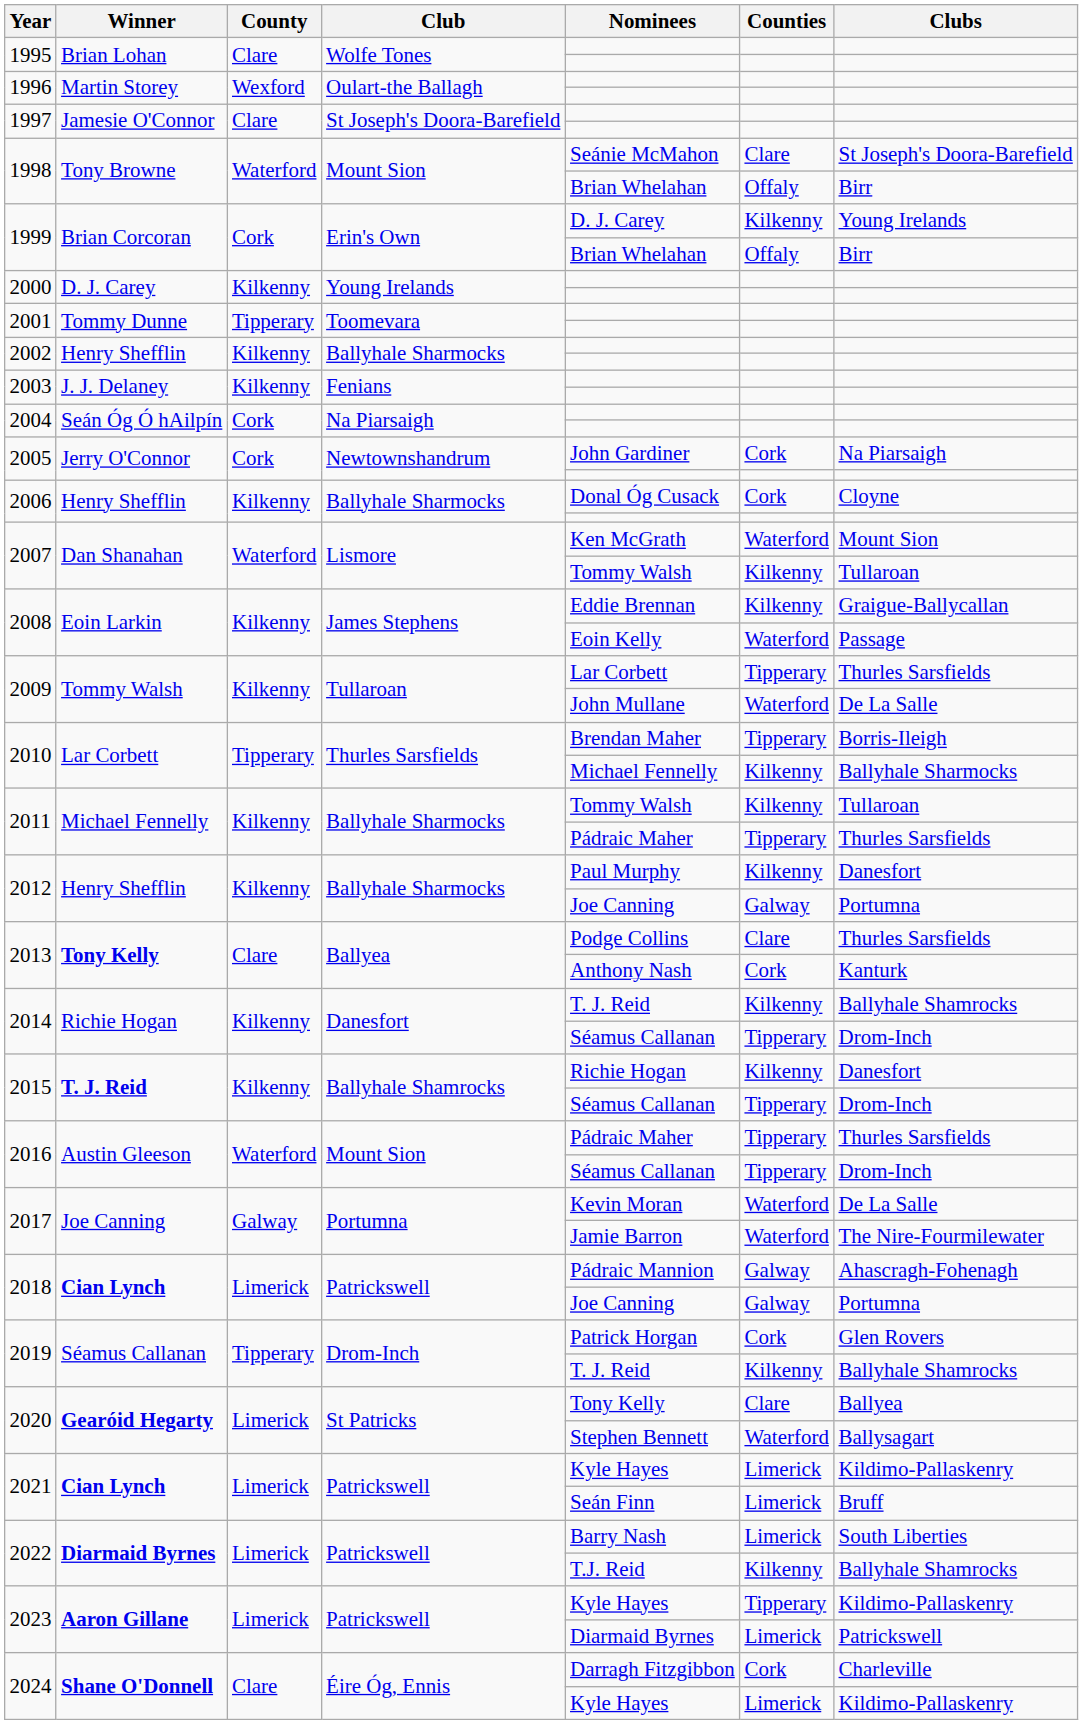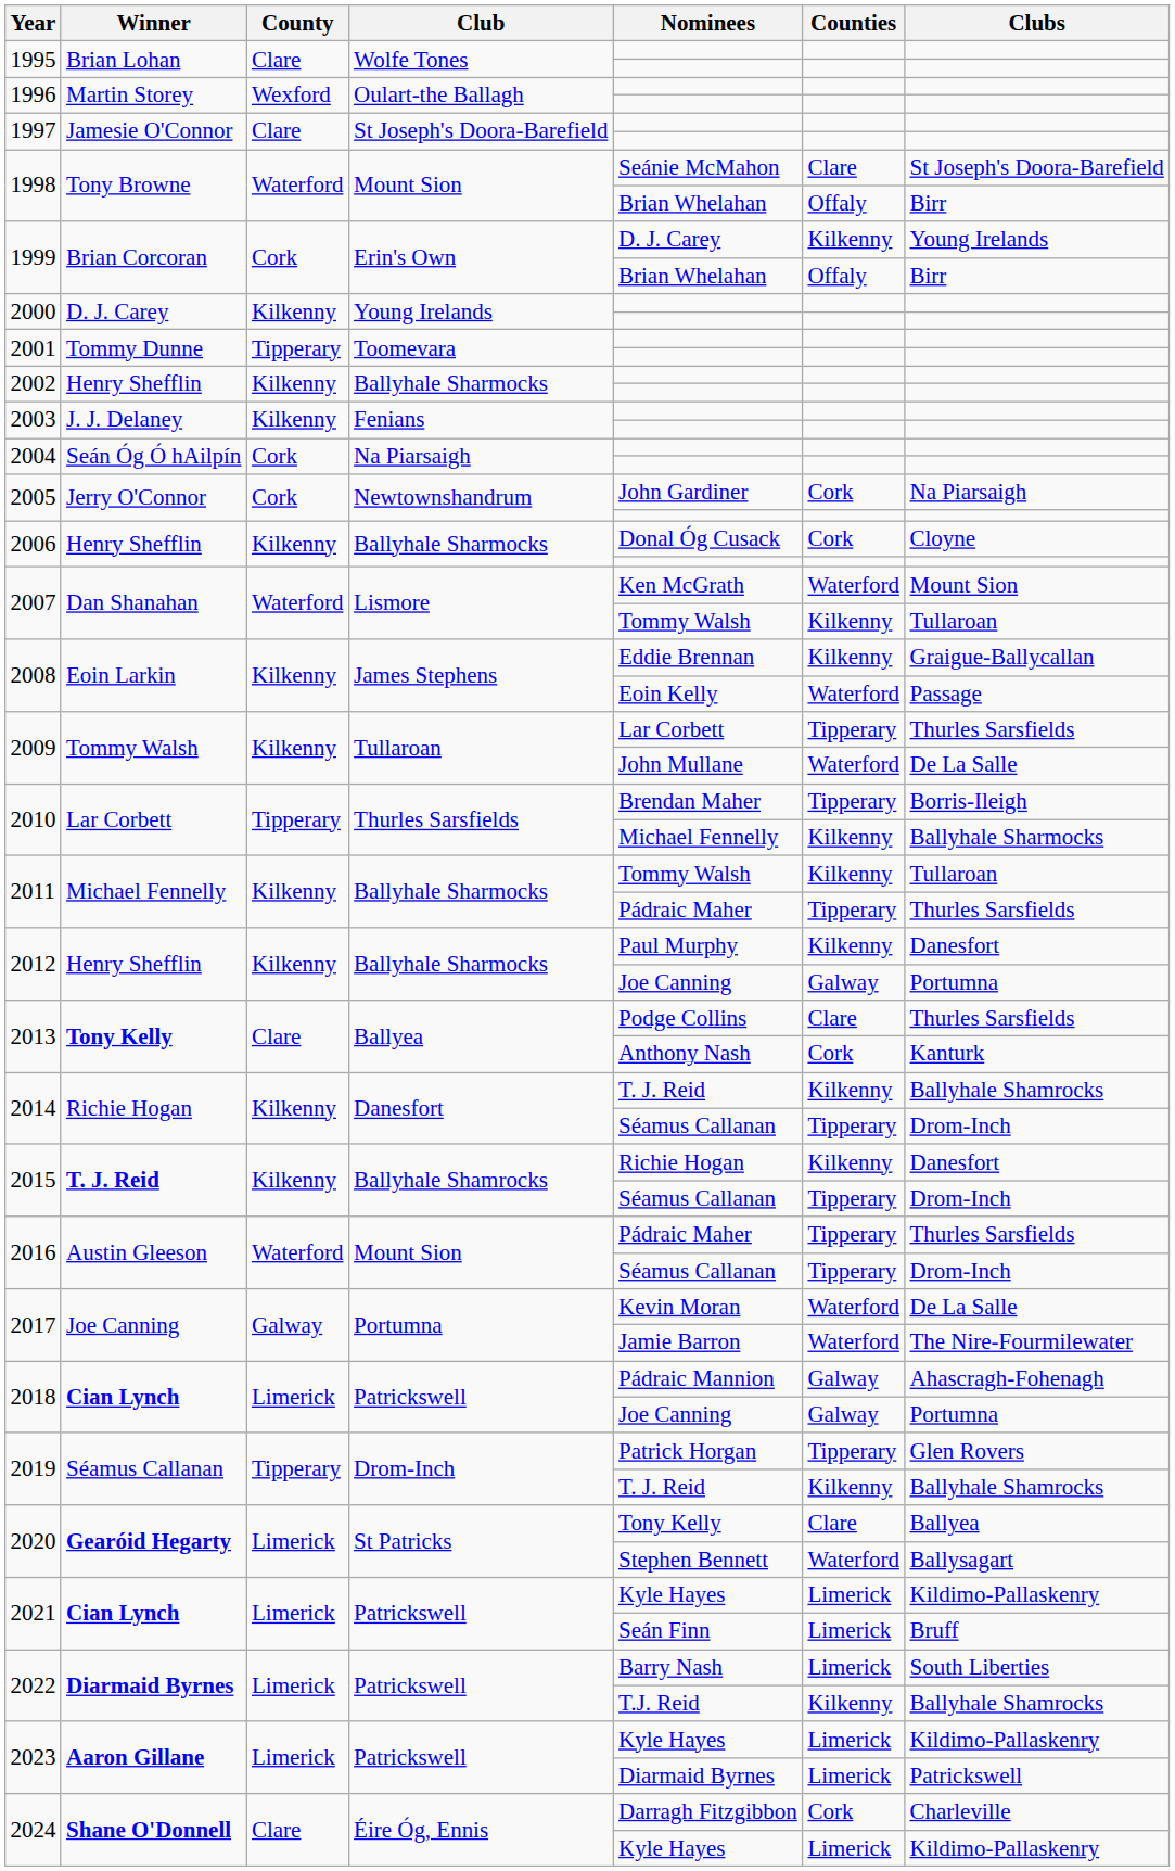row 50 | Counties: Cork -> Tipperary
row 58 | Counties: Tipperary -> Limerick
